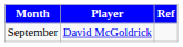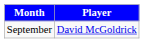- column: Ref
